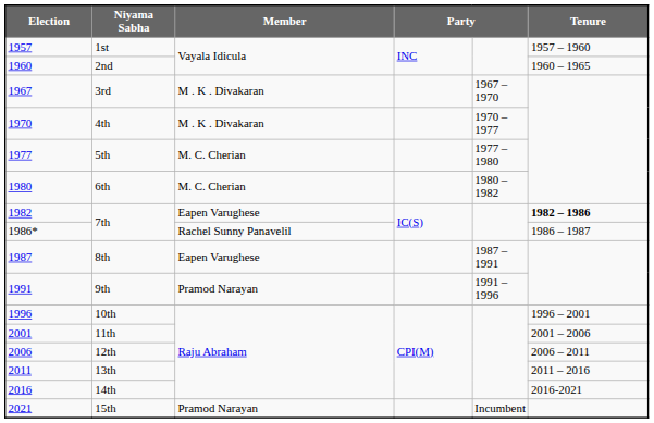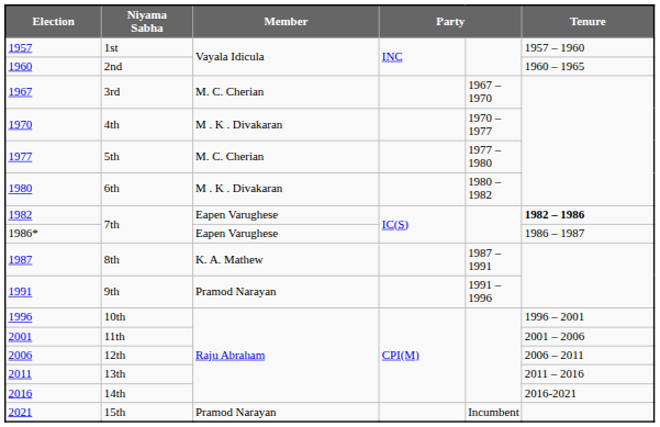3rd | Member: M . K . Divakaran -> M. C. Cherian
6th | Member: M. C. Cherian -> M . K . Divakaran
1986* / 7th | Member: Rachel Sunny Panavelil -> Eapen Varughese
8th | Member: Eapen Varughese -> K. A. Mathew
